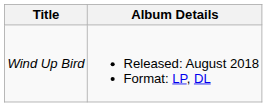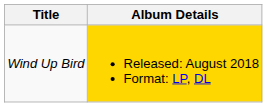Wind Up Bird | Album Details: no background -> gold background
